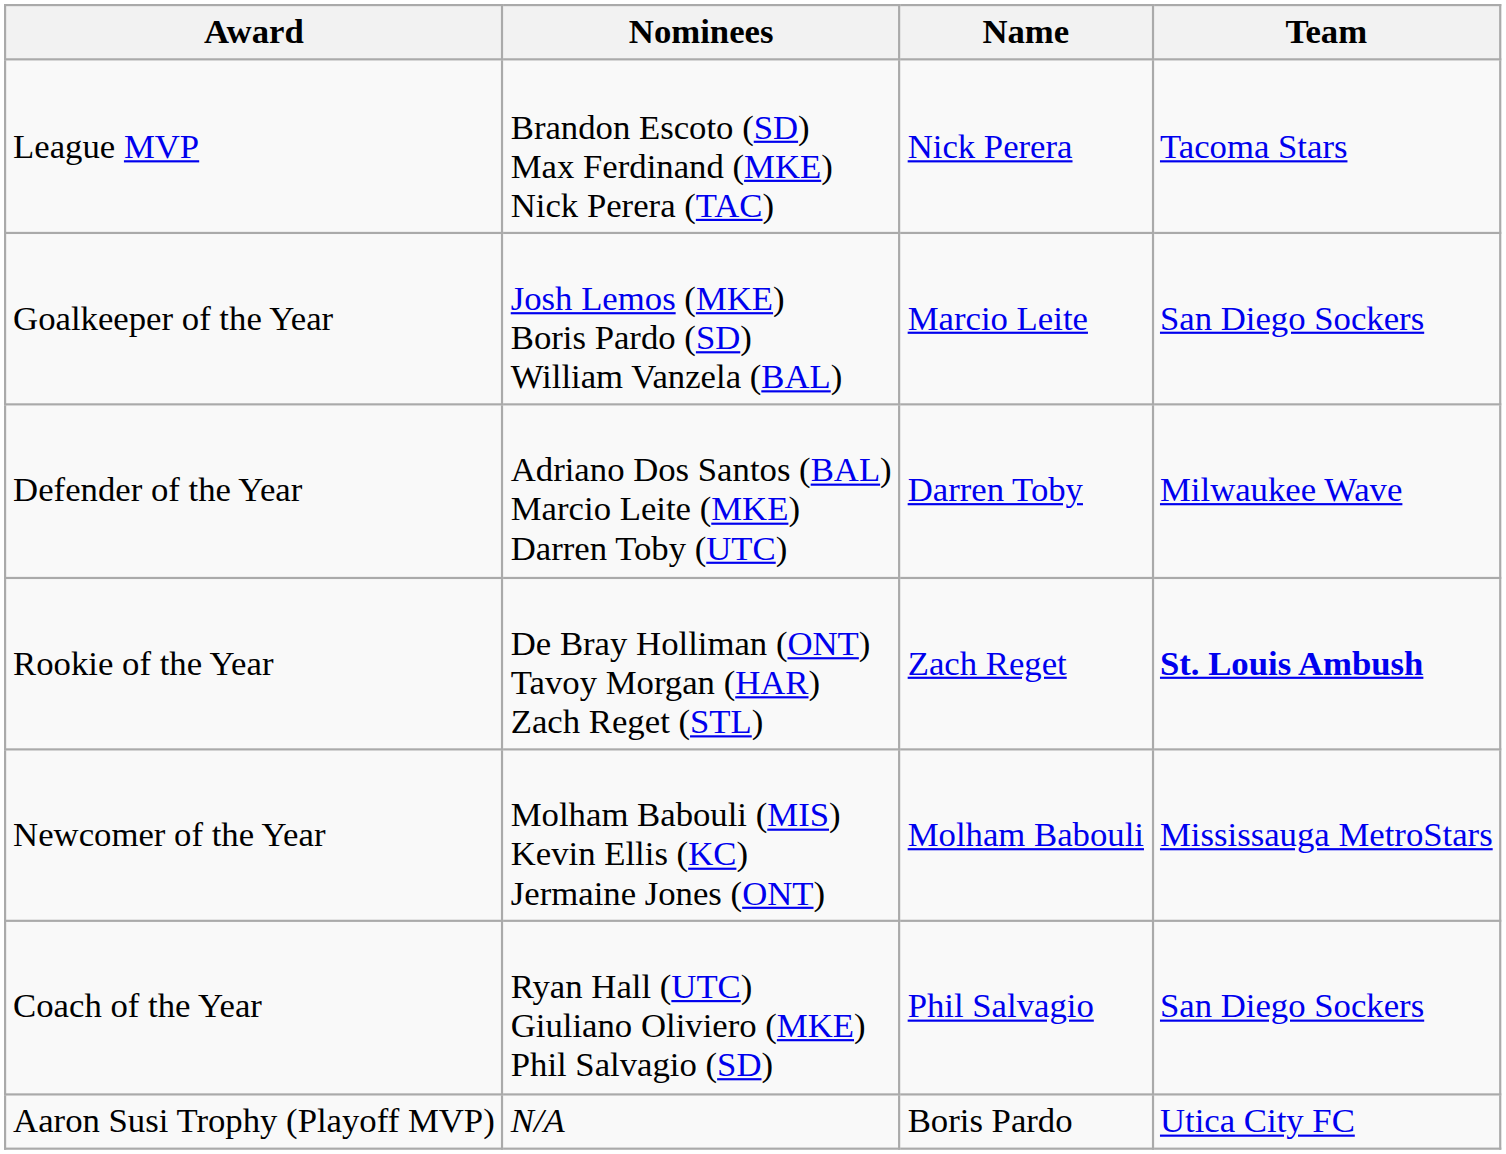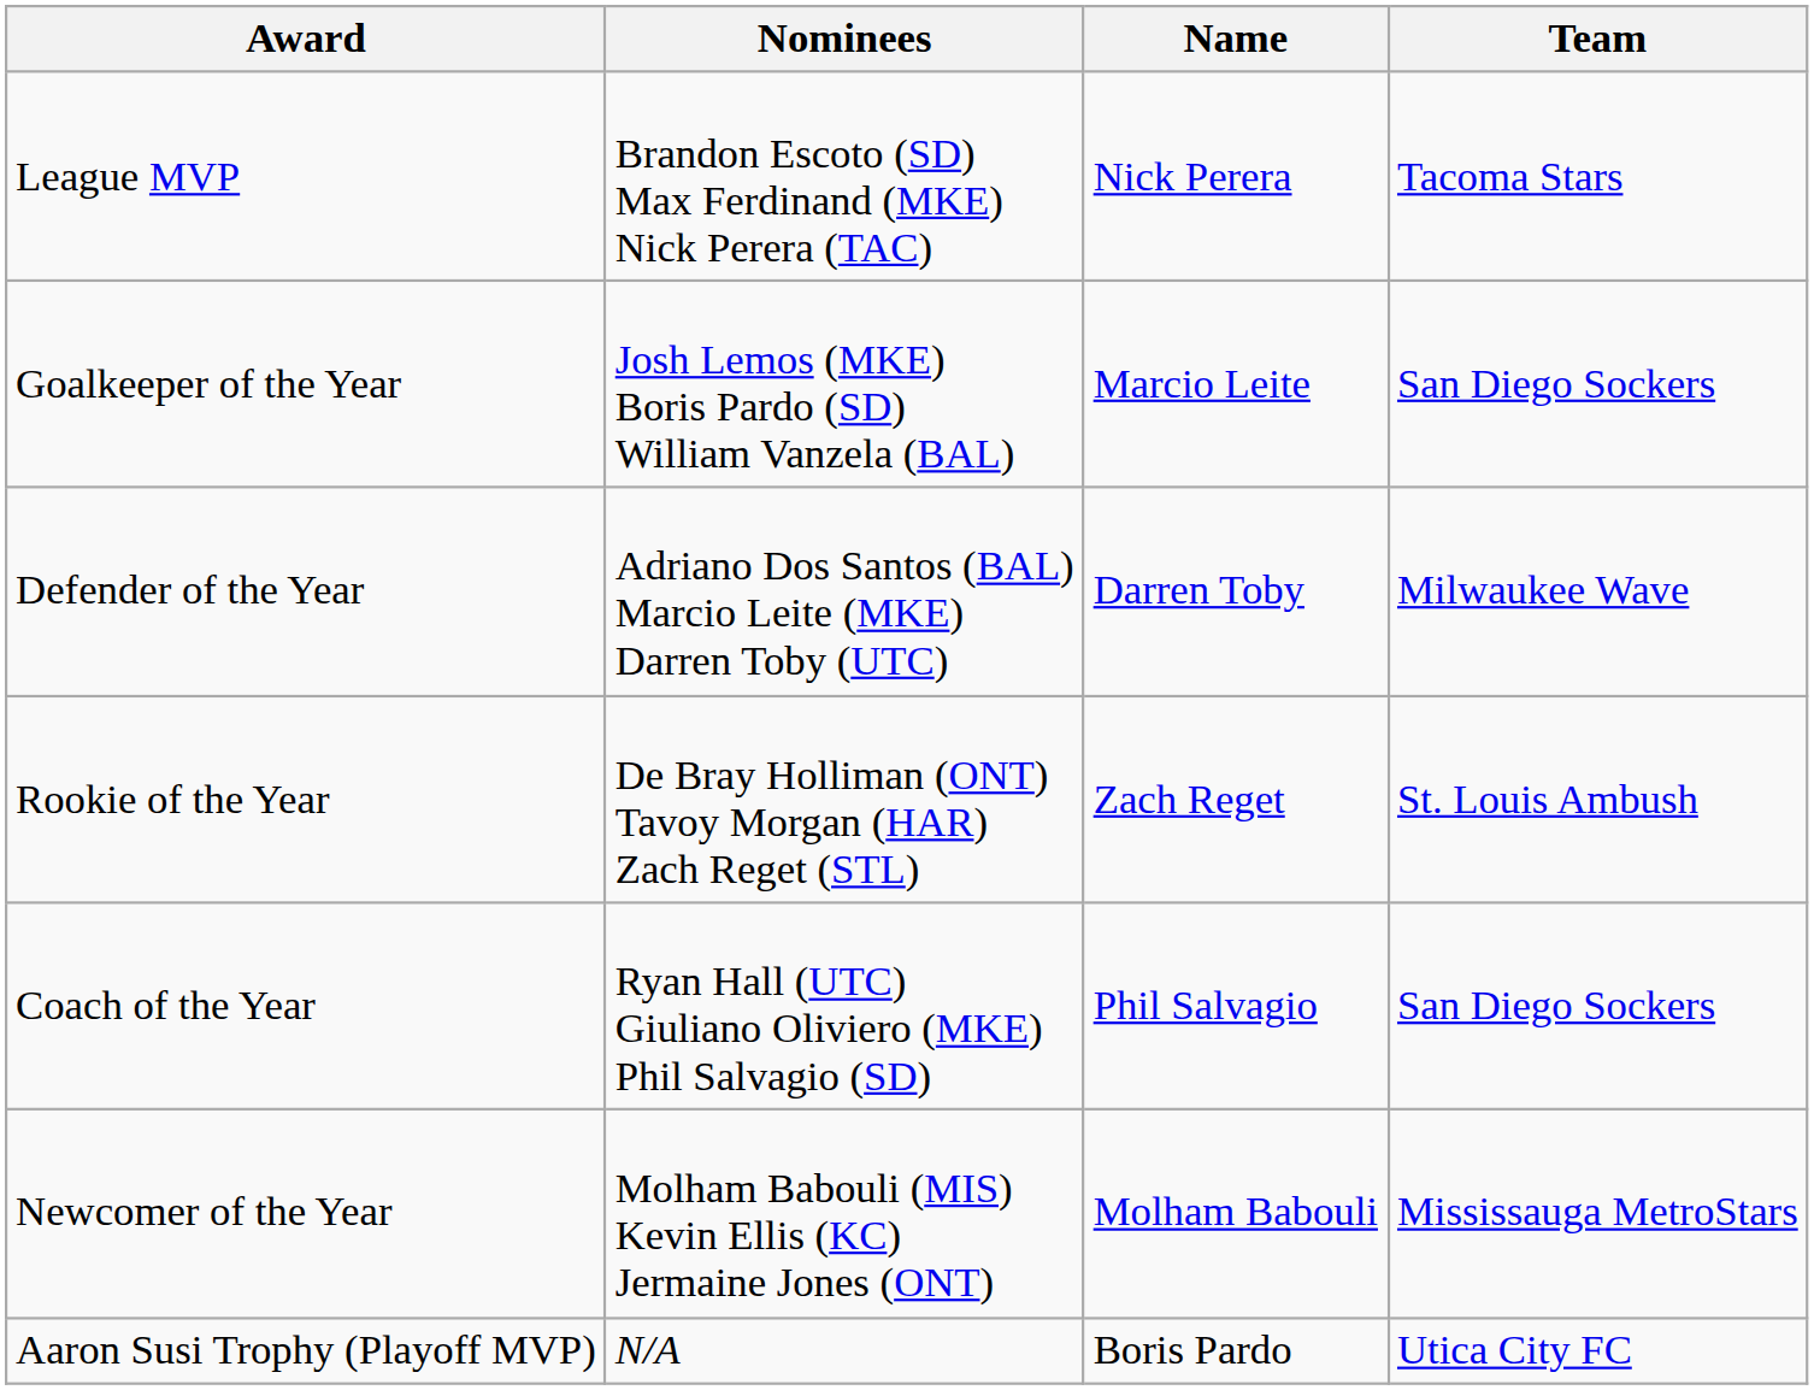Rookie of the Year | Team: bold -> normal
rows swapped: Newcomer of the Year <-> Coach of the Year
